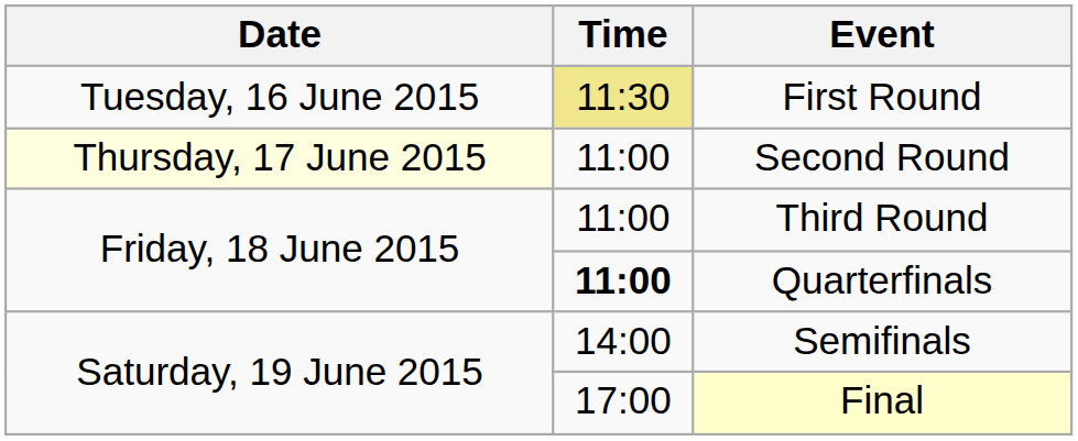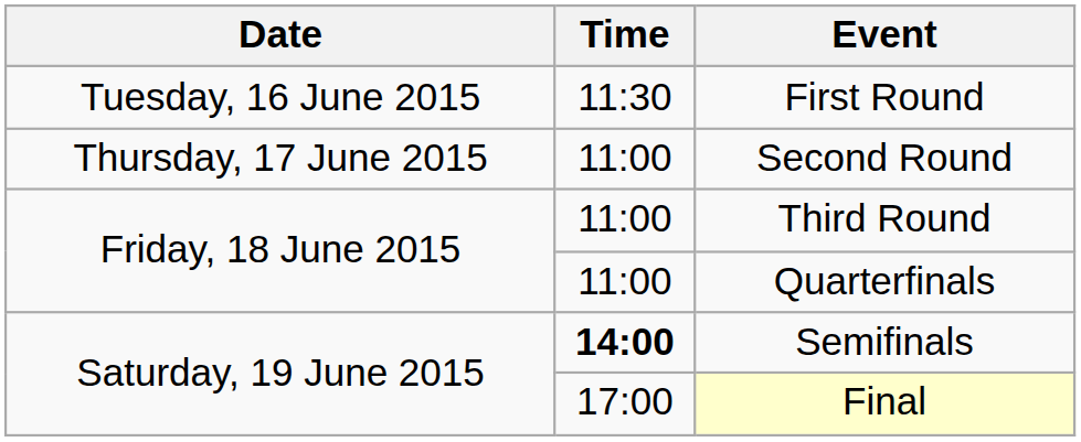First Round | Time: khaki background -> no background
Second Round | Date: lightyellow background -> no background
Quarterfinals | Time: bold -> normal
Semifinals | Time: normal -> bold
